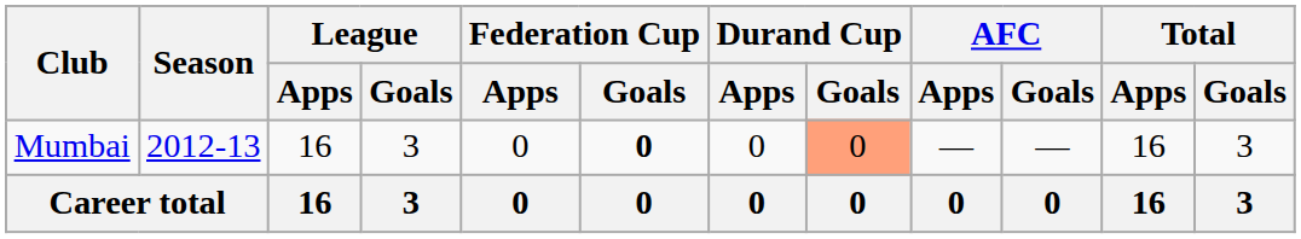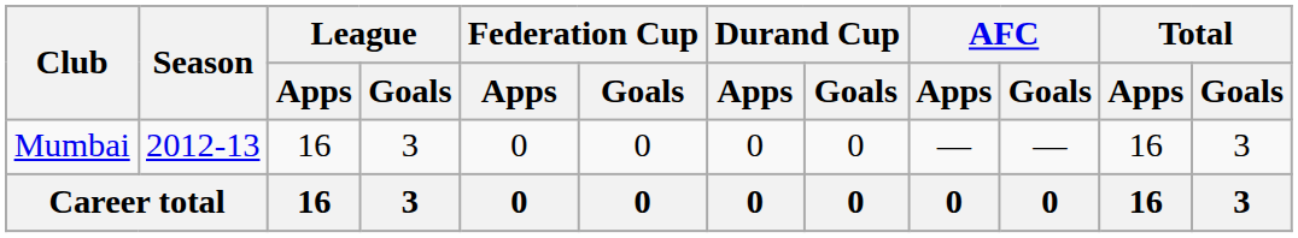Mumbai | Federation Cup / Goals: bold -> normal
Mumbai | Durand Cup / Goals: lightsalmon background -> no background
